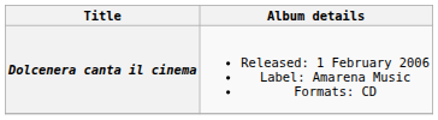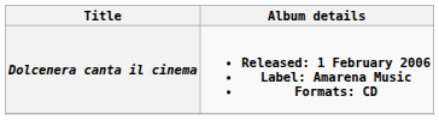Dolcenera canta il cinema | Album details: normal -> bold
